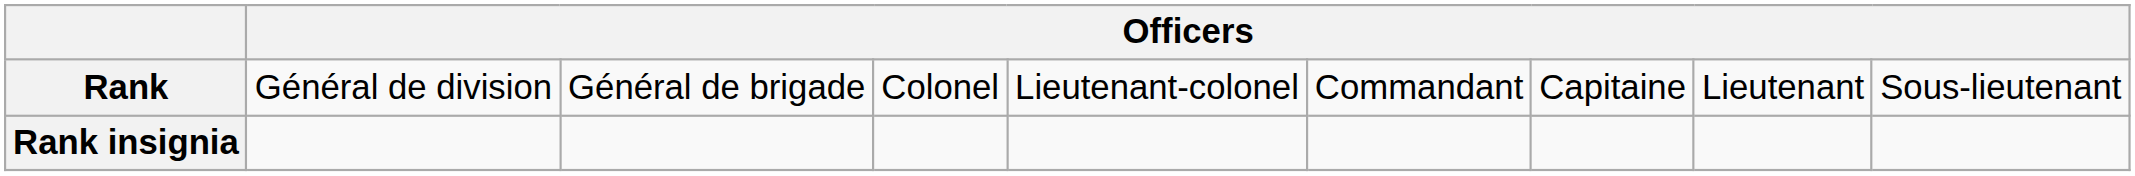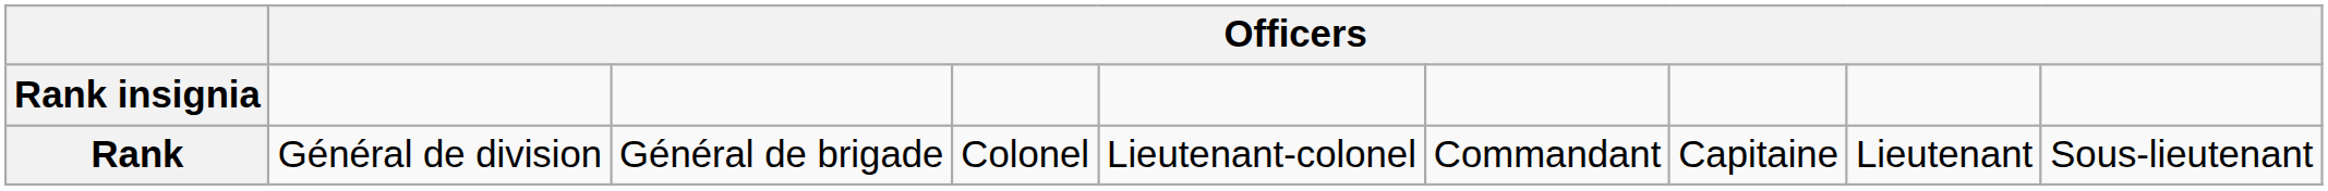rows swapped: Rank <-> Rank insignia
